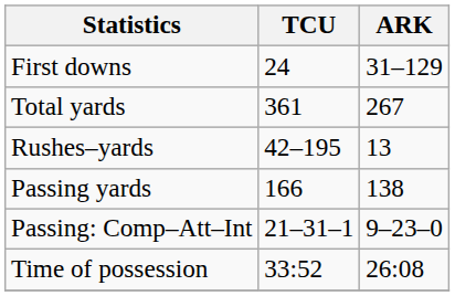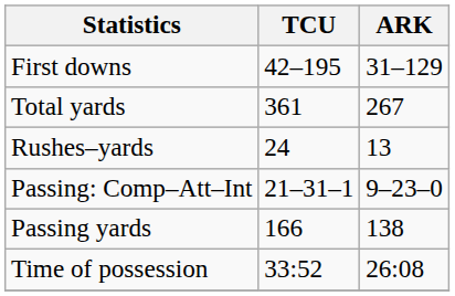First downs | TCU: 24 -> 42–195
Rushes–yards | TCU: 42–195 -> 24
rows swapped: Passing yards <-> Passing: Comp–Att–Int
